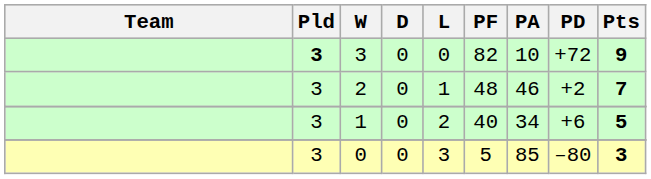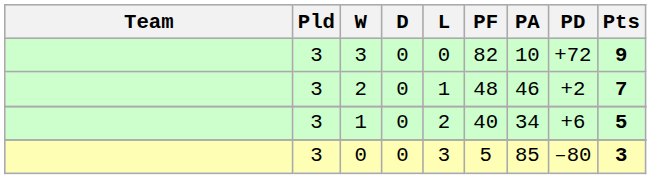row 2 | Pld: bold -> normal
